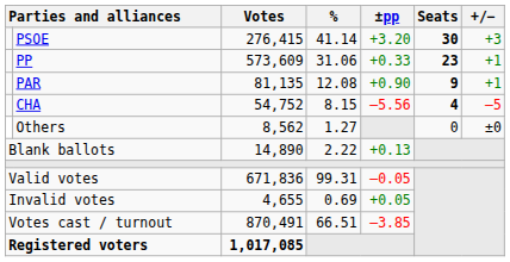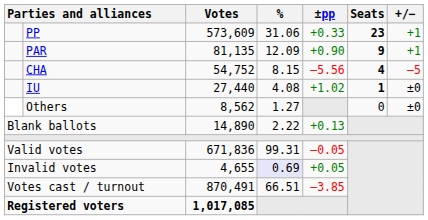- row: PSOE | 276,415 | 41.14 | +3.20 | 30 | +3
PAR | %: 12.08 -> 12.09
+ row: IU | 27,440 | 4.08 | +1.02 | 1 | ±0
Invalid votes | %: no background -> lavender background
